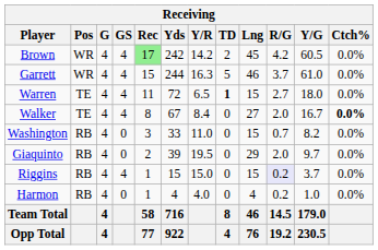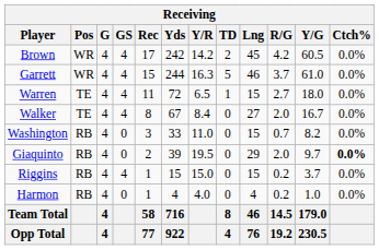Brown | Rec: lightgreen background -> no background
Warren | TD: bold -> normal
Walker | Ctch%: bold -> normal
Giaquinto | Ctch%: normal -> bold
Riggins | R/G: lavender background -> no background
